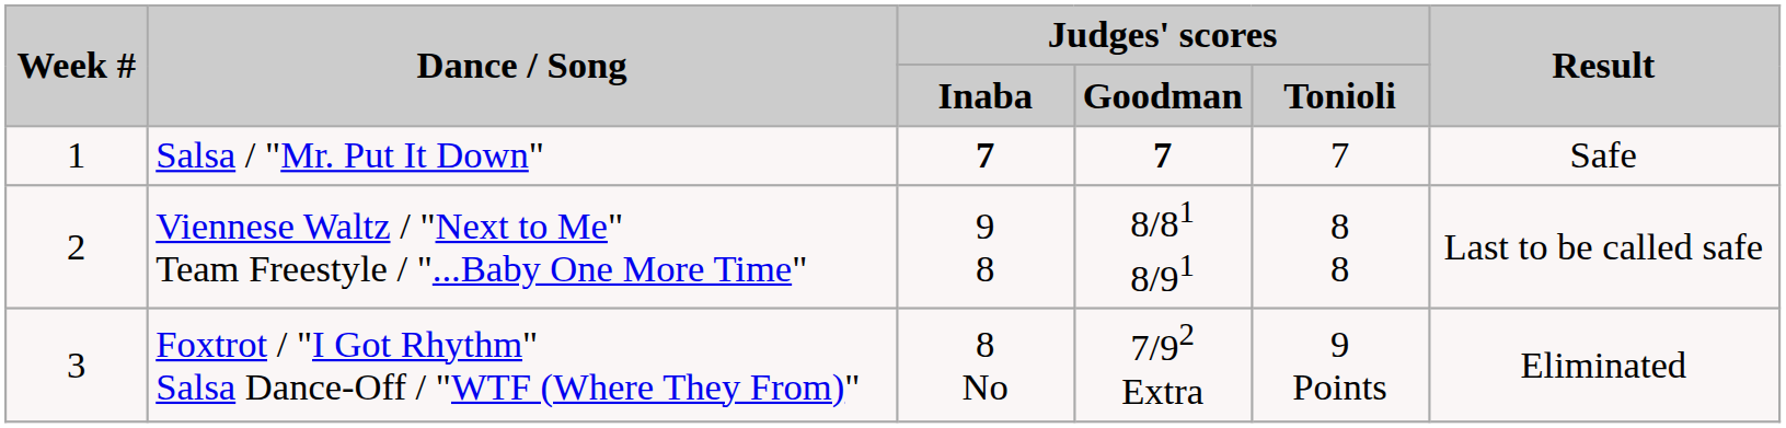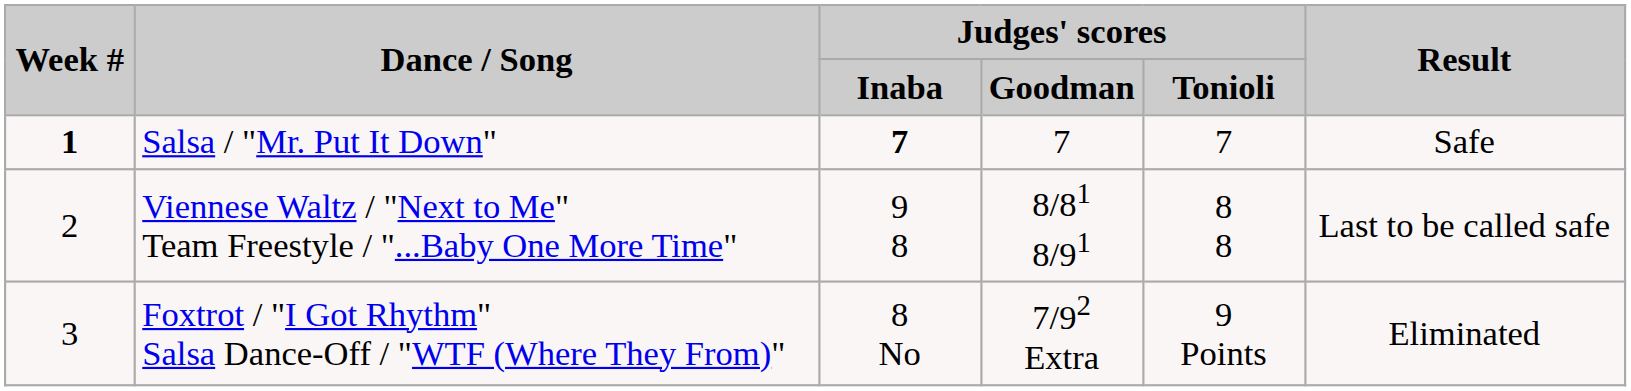Salsa / "Mr. Put It Down" | Week #: normal -> bold
Salsa / "Mr. Put It Down" | Judges' scores / Goodman: bold -> normal
